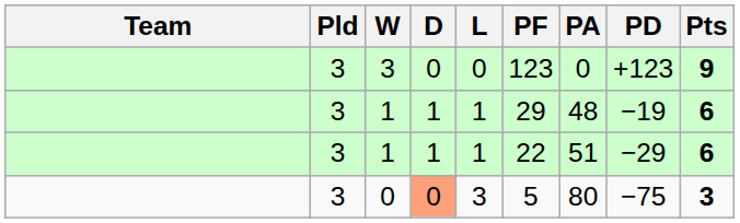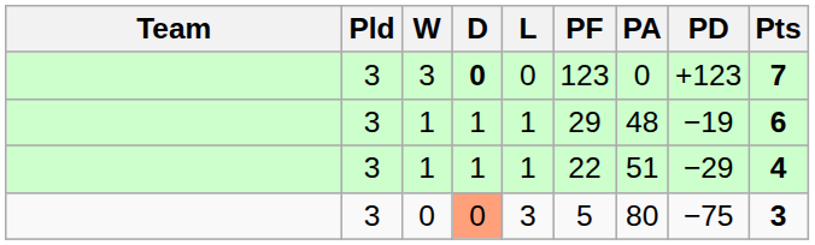row 2 | D: normal -> bold
row 2 | Pts: 9 -> 7
row 4 | Pts: 6 -> 4
